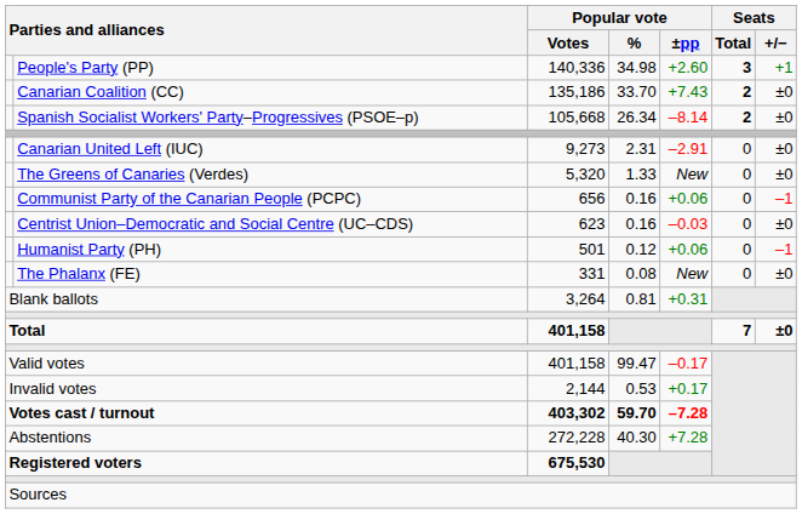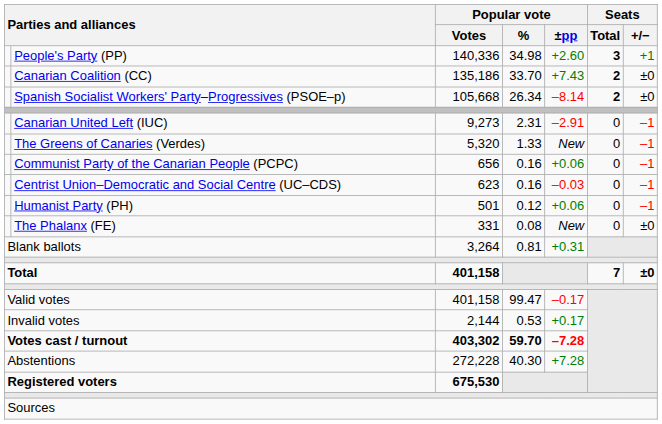Canarian United Left (IUC) | Seats / +/−: ±0 -> –1
The Greens of Canaries (Verdes) | Seats / +/−: ±0 -> –1
Centrist Union–Democratic and Social Centre (UC–CDS) | Seats / +/−: ±0 -> –1
